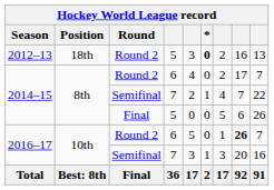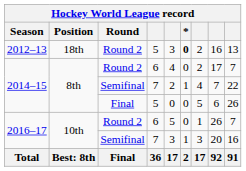2016–17 / Round 2 | column 8: bold -> normal
